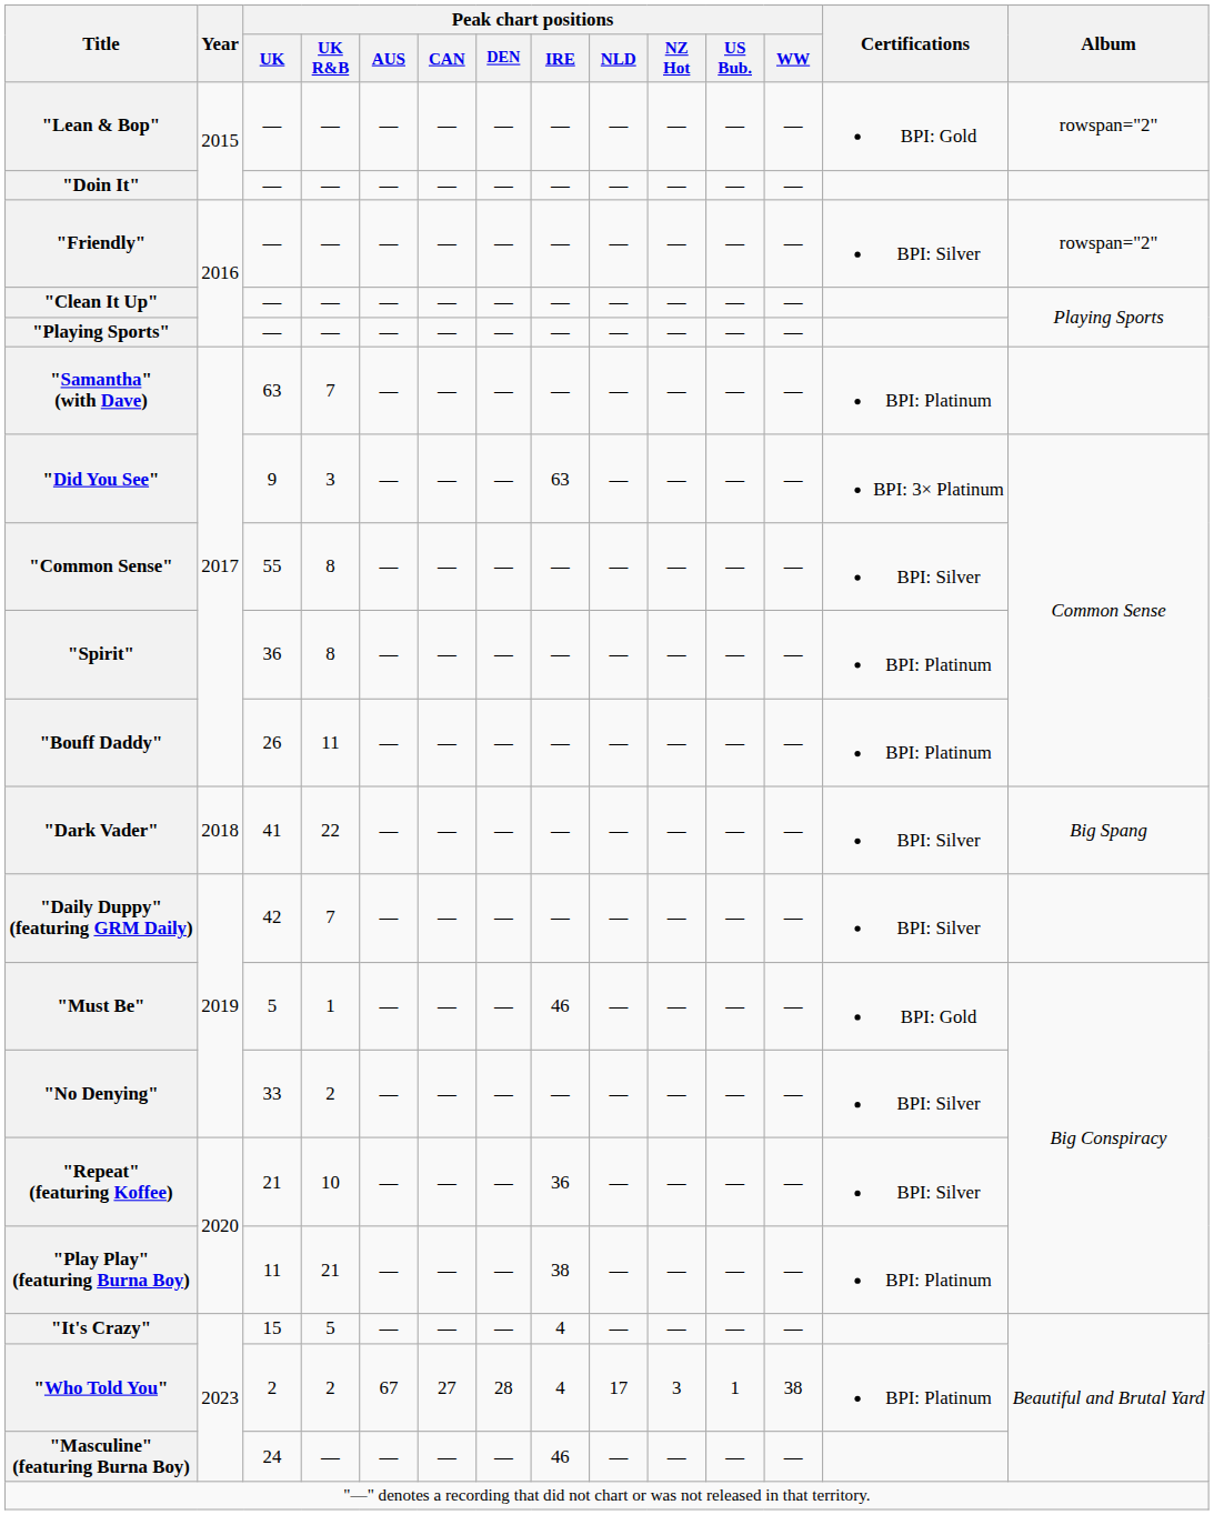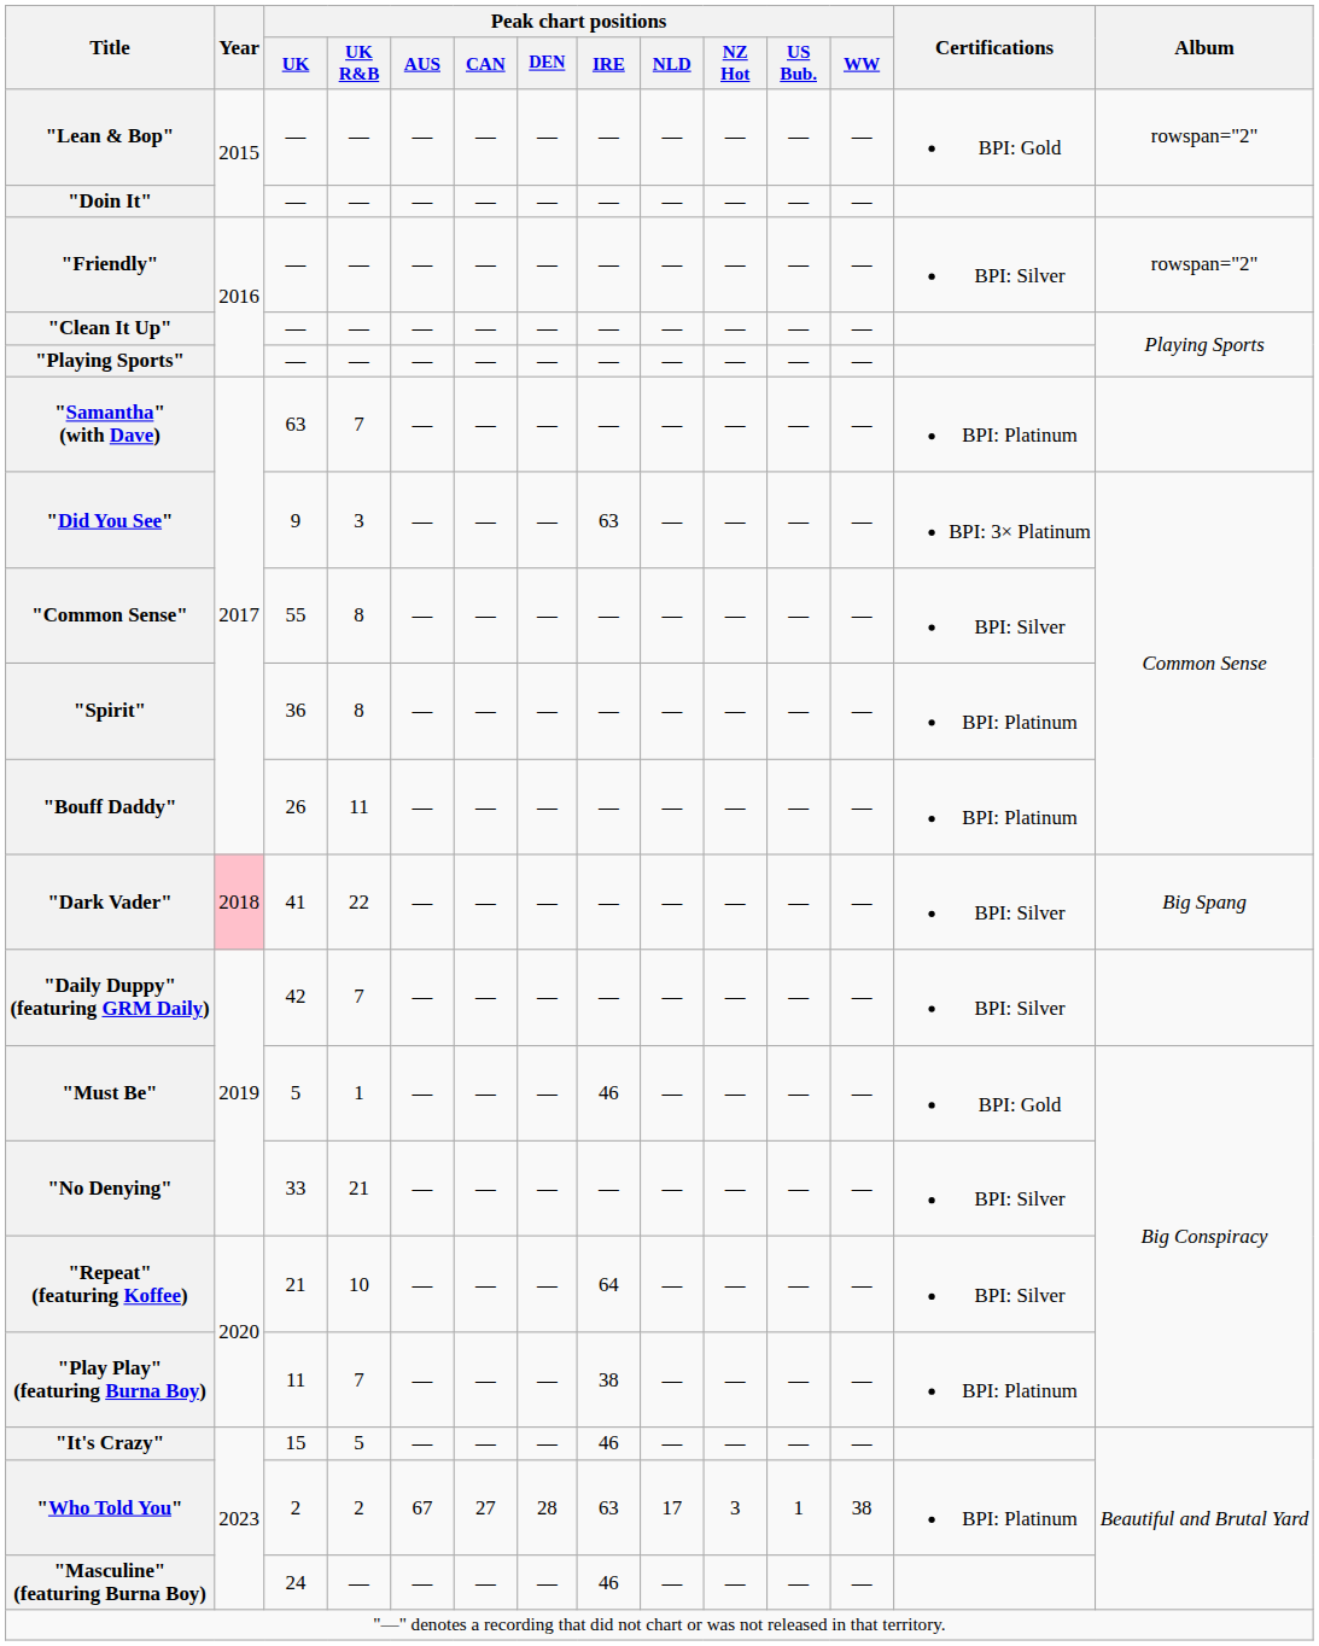"Dark Vader" | Year: no background -> pink background
"No Denying" | Peak chart positions / UK R&B: 2 -> 21
"Repeat" (featuring Koffee) | Peak chart positions / IRE: 36 -> 64
"Play Play" (featuring Burna Boy) | Peak chart positions / UK R&B: 21 -> 7
"It's Crazy" | Peak chart positions / IRE: 4 -> 46
"Who Told You" | Peak chart positions / IRE: 4 -> 63
